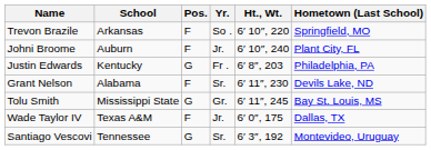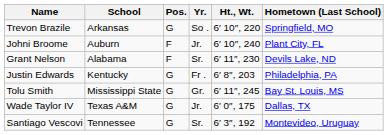Trevon Brazile | Pos.: F -> G
rows swapped: Justin Edwards <-> Grant Nelson
Wade Taylor IV | Pos.: F -> G
